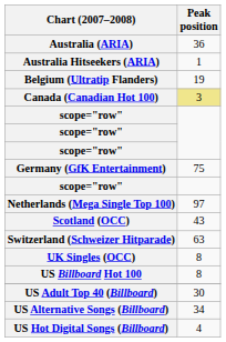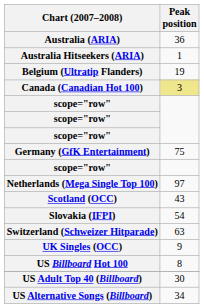+ row: Slovakia (IFPI) | 54
UK Singles (OCC) | Peak position: 8 -> 9
- row: US Hot Digital Songs (Billboard) | 4
